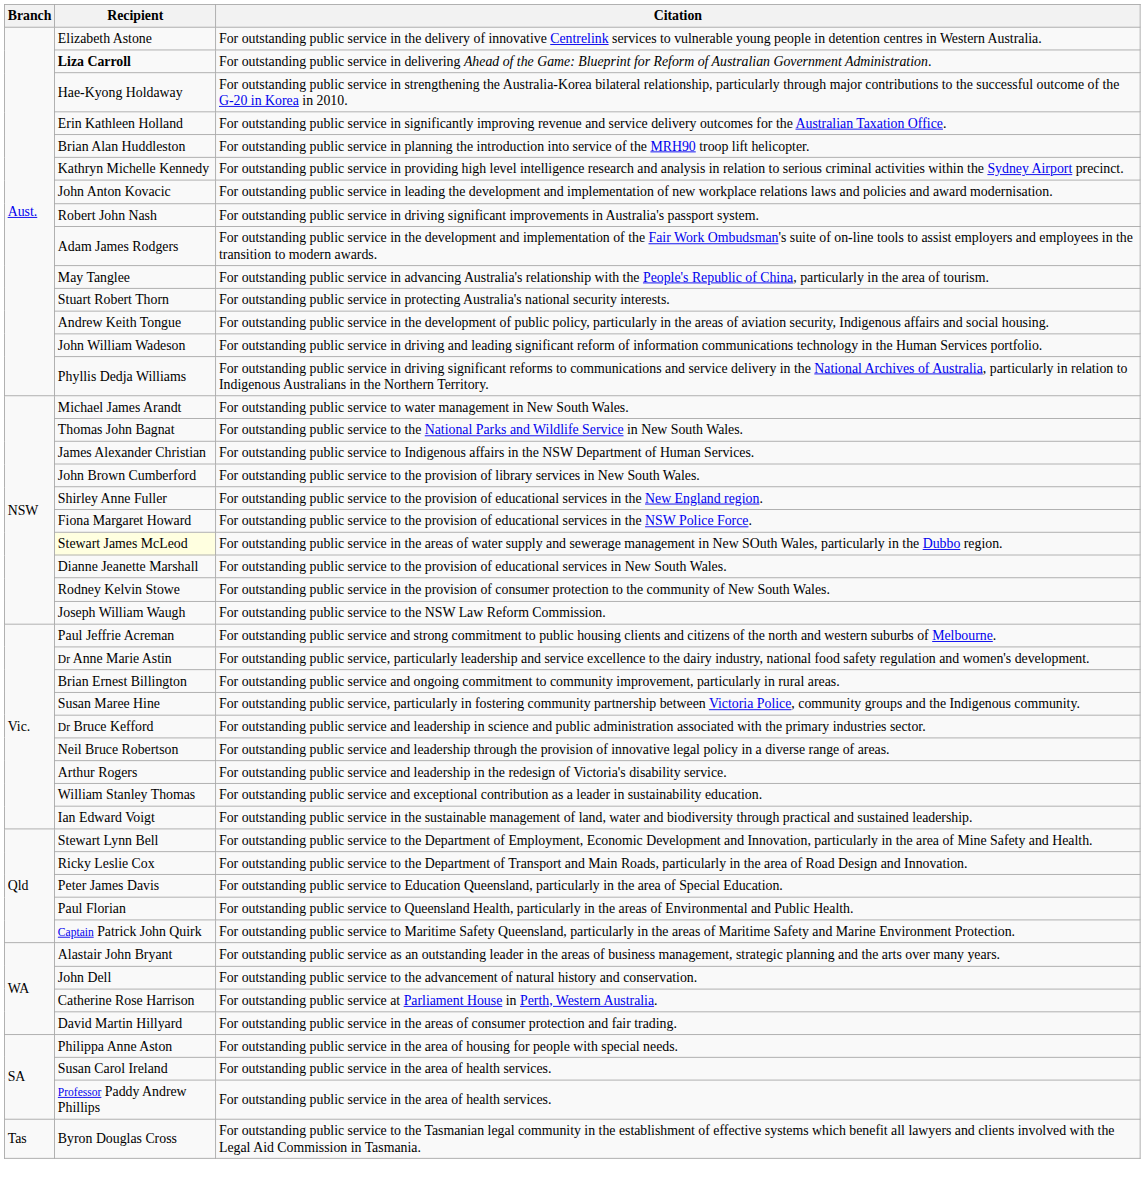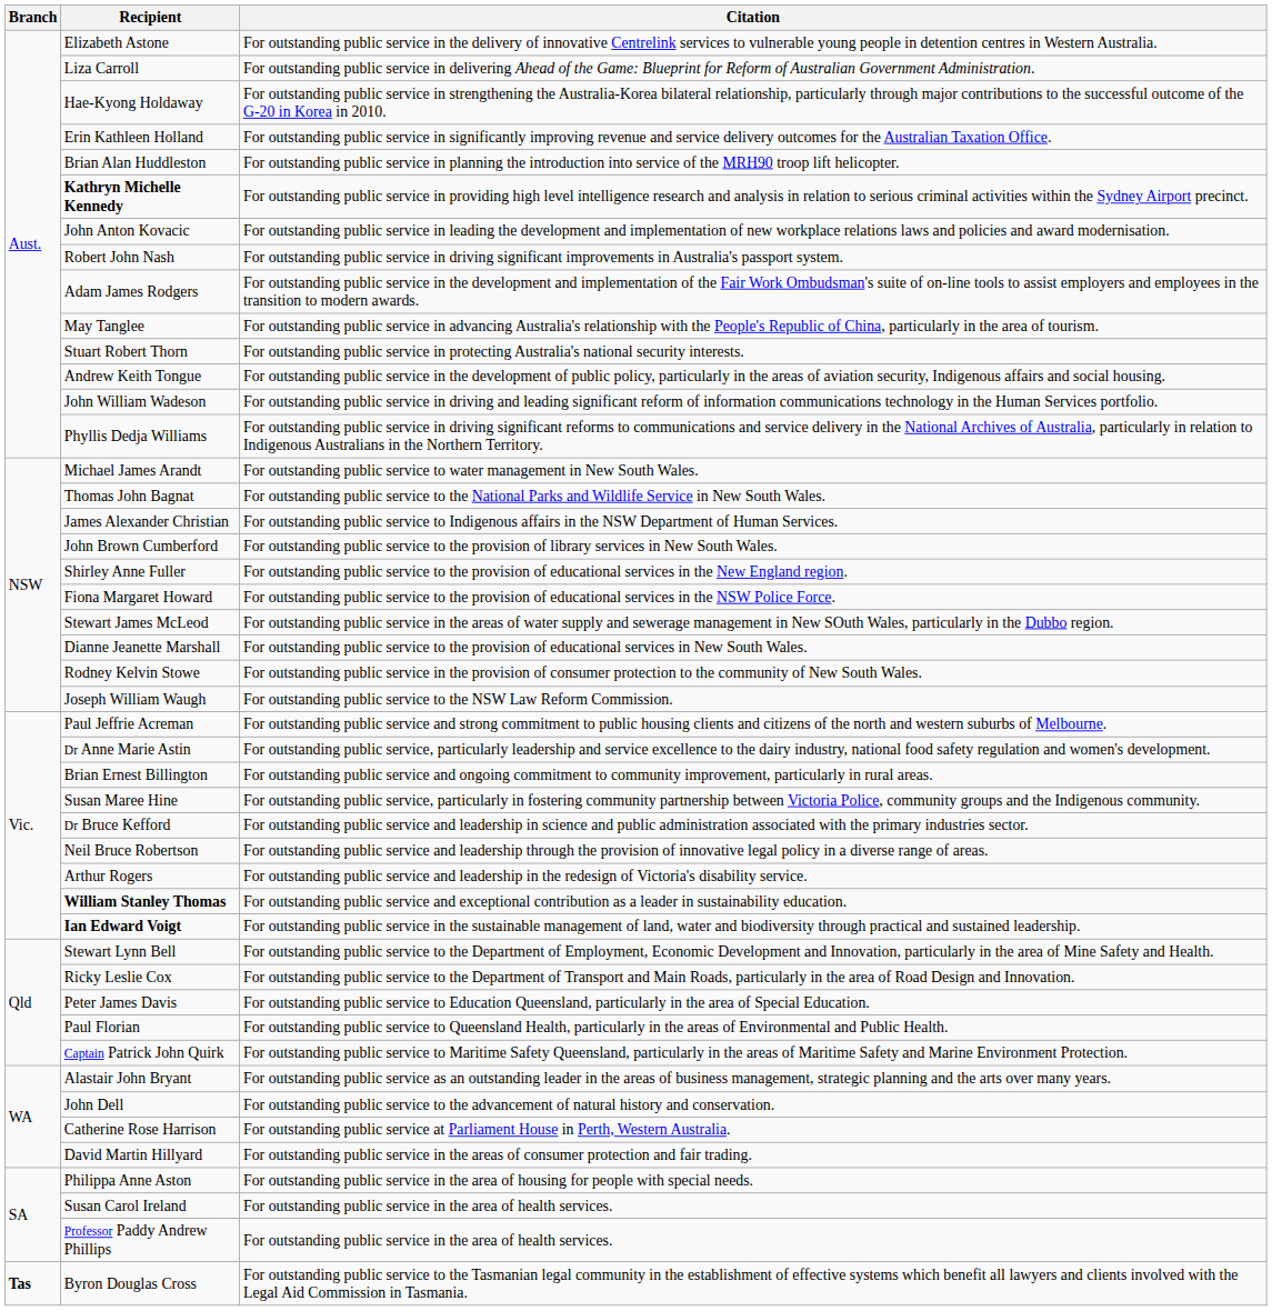Liza Carroll | Recipient: bold -> normal
Kathryn Michelle Kennedy | Recipient: normal -> bold
Stewart James McLeod | Recipient: lightyellow background -> no background
William Stanley Thomas | Recipient: normal -> bold
Ian Edward Voigt | Recipient: normal -> bold
Byron Douglas Cross | Branch: normal -> bold
